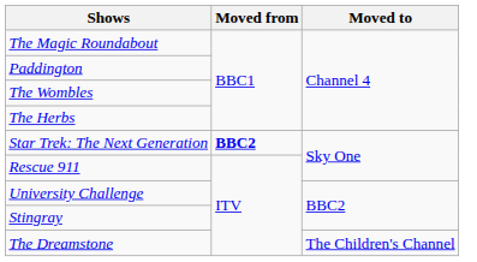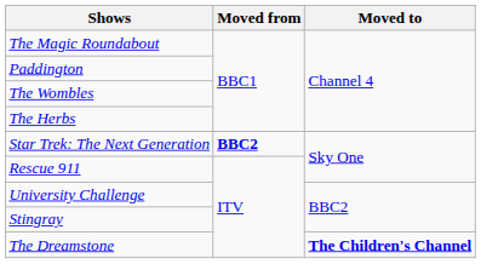The Dreamstone | Moved to: normal -> bold
